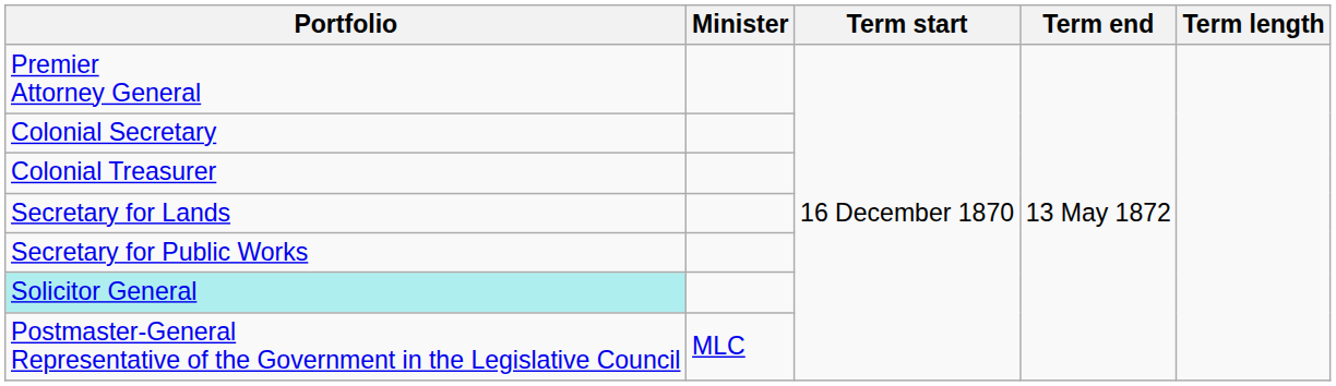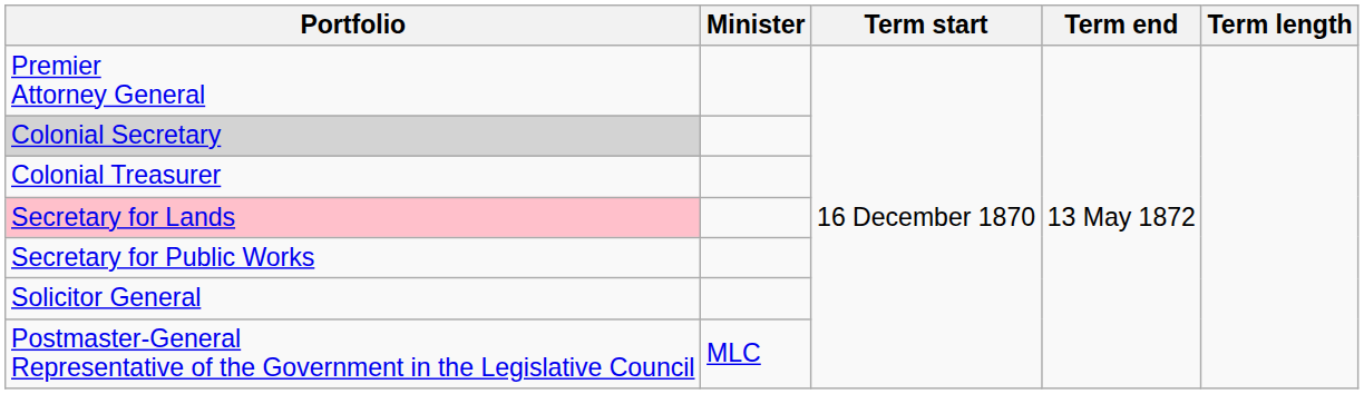Colonial Secretary | Portfolio: no background -> lightgrey background
Secretary for Lands | Portfolio: no background -> pink background
Solicitor General | Portfolio: paleturquoise background -> no background
